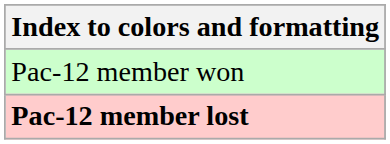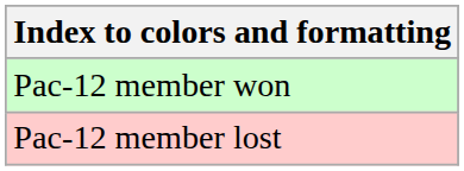row 3 | column 1: bold -> normal
